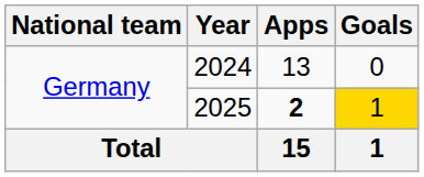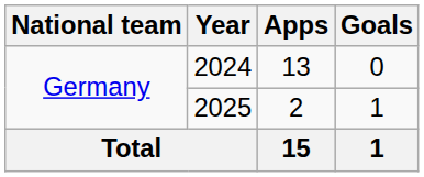2025 | Apps: bold -> normal
2025 | Goals: gold background -> no background
